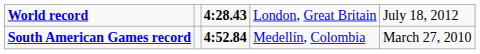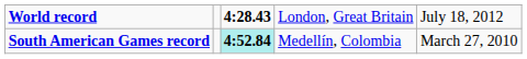South American Games record | column 3: no background -> paleturquoise background
